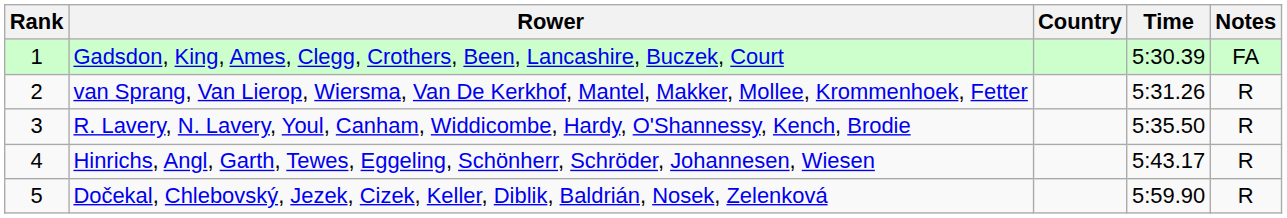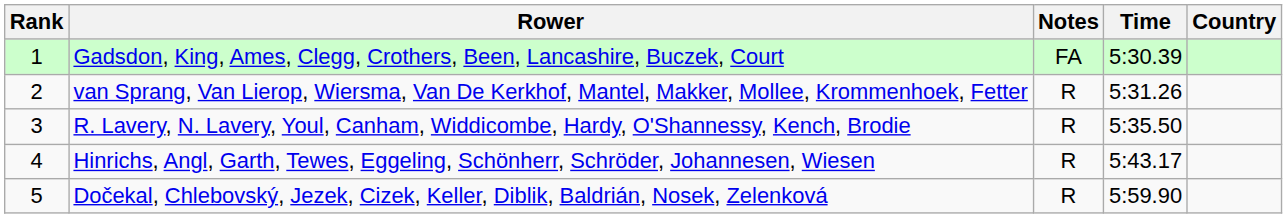columns swapped: Country <-> Notes
